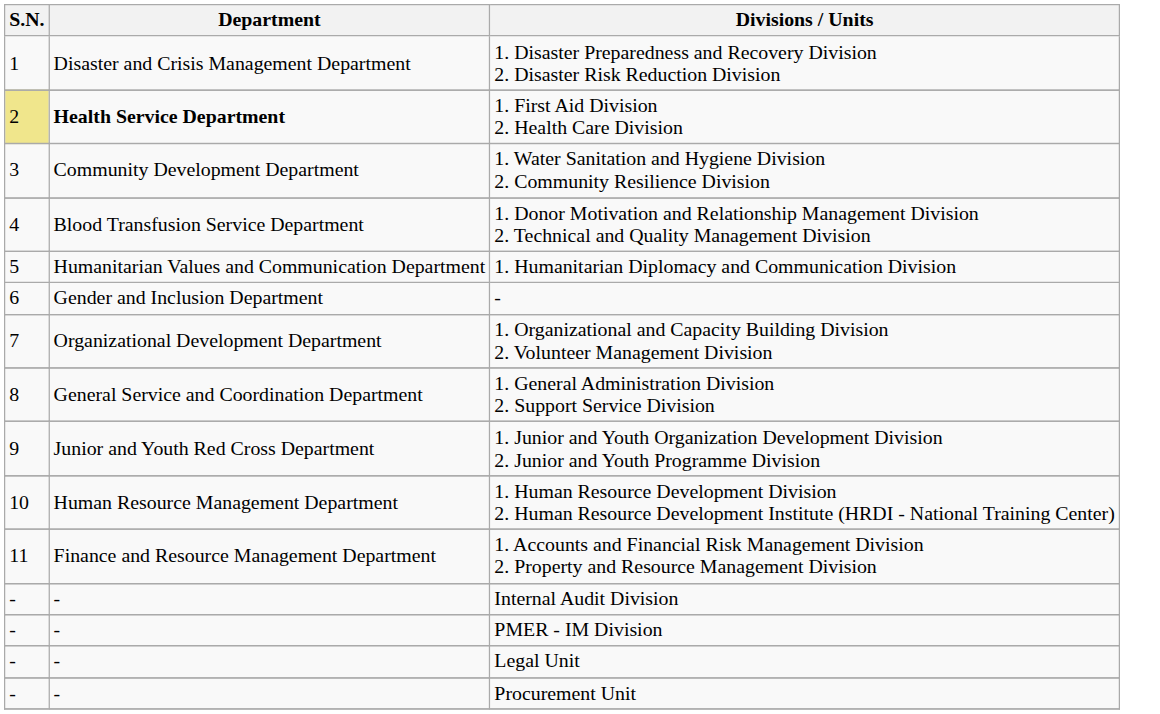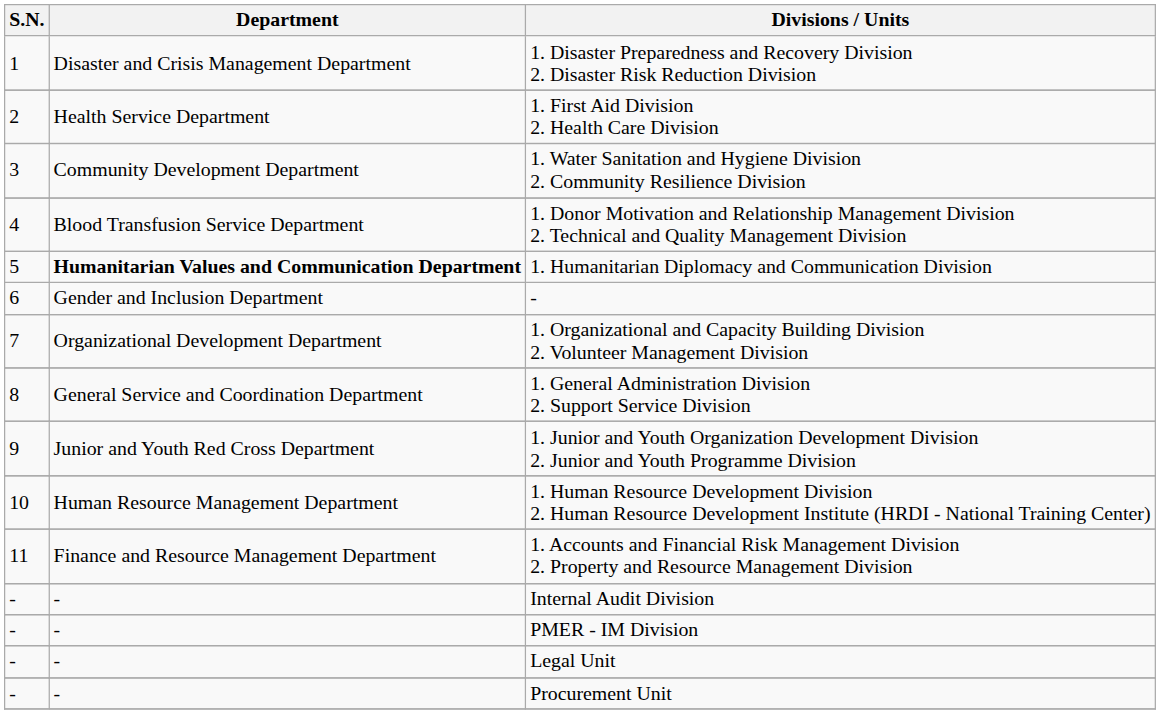1. First Aid Division 2. Health Care Division | S.N.: khaki background -> no background
1. First Aid Division 2. Health Care Division | Department: bold -> normal
1. Humanitarian Diplomacy and Communication Division | Department: normal -> bold
